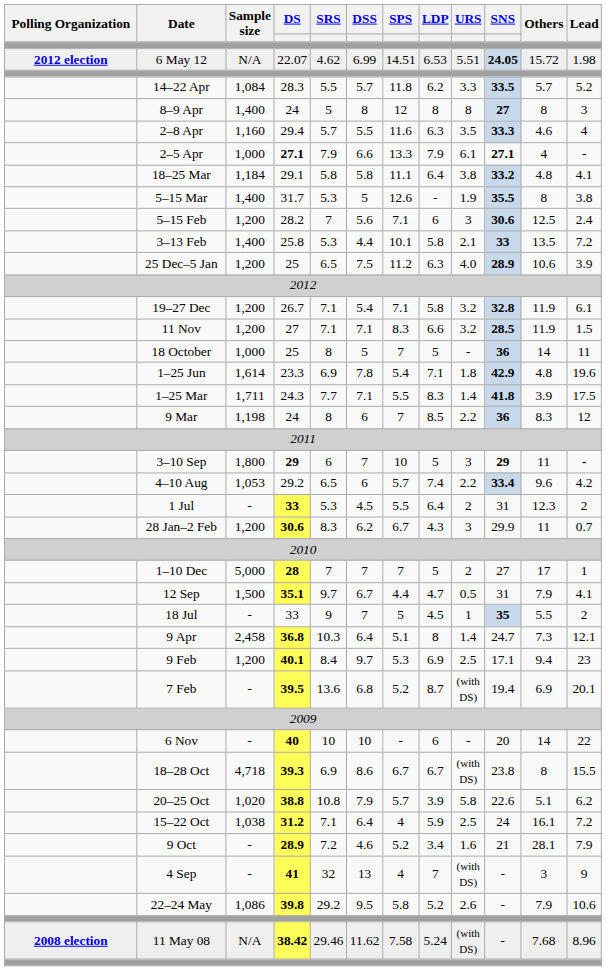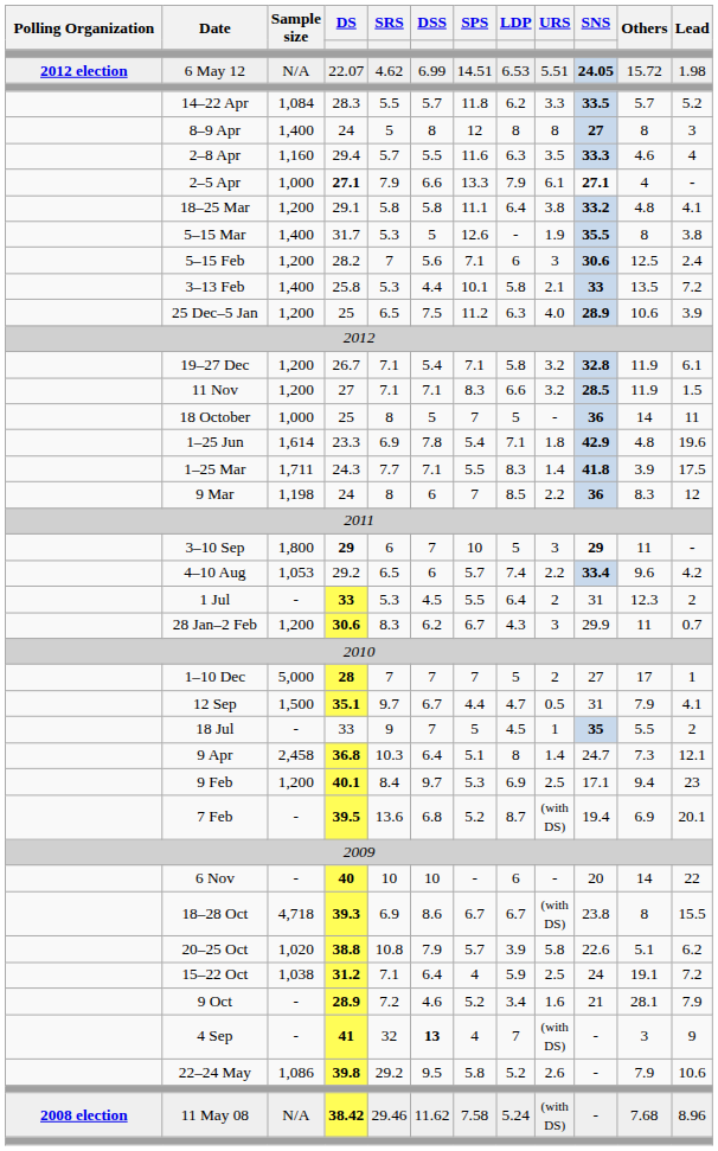18–25 Mar | Sample size: 1,184 -> 1,200
15–22 Oct | Others: 16.1 -> 19.1
4 Sep | DSS: normal -> bold
